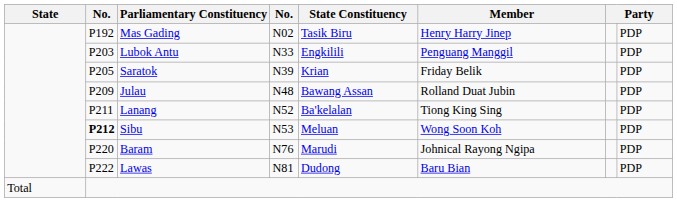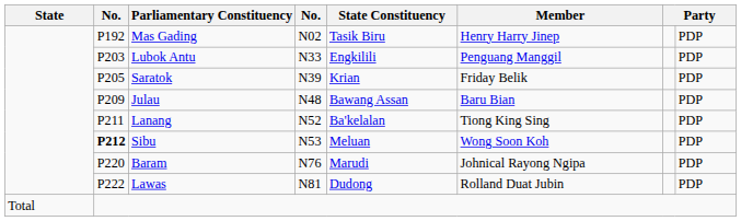Julau | Member: Rolland Duat Jubin -> Baru Bian
Lawas | Member: Baru Bian -> Rolland Duat Jubin
